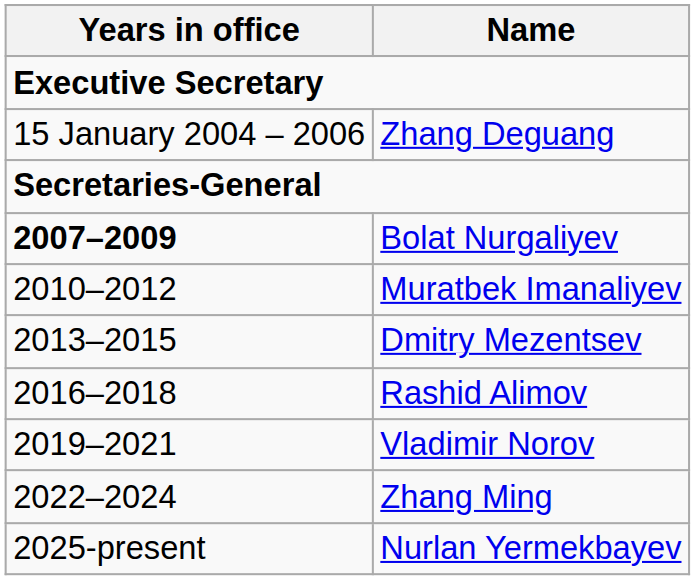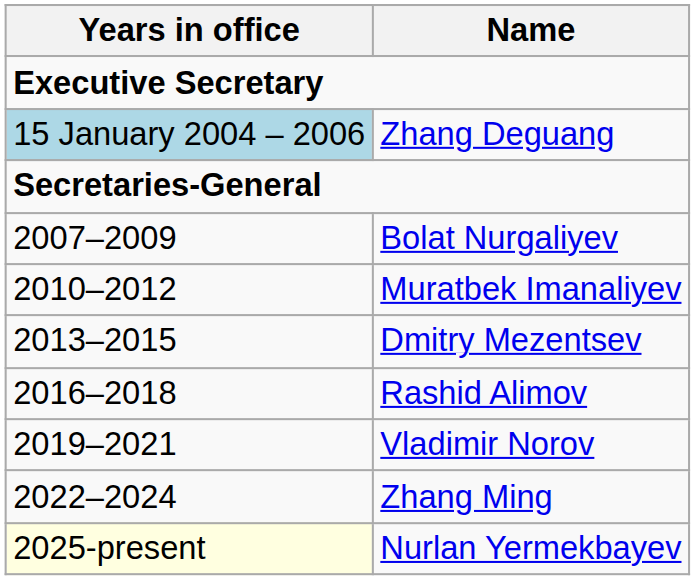Zhang Deguang | Years in office: no background -> lightblue background
Bolat Nurgaliyev | Years in office: bold -> normal
Nurlan Yermekbayev | Years in office: no background -> lightyellow background
